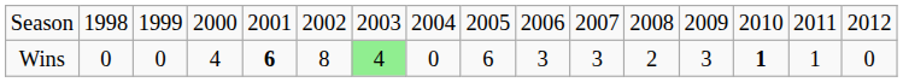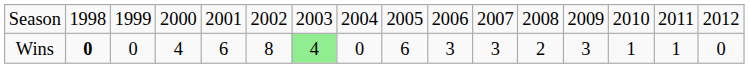Wins | column 2: normal -> bold
Wins | column 5: bold -> normal
Wins | column 14: bold -> normal
